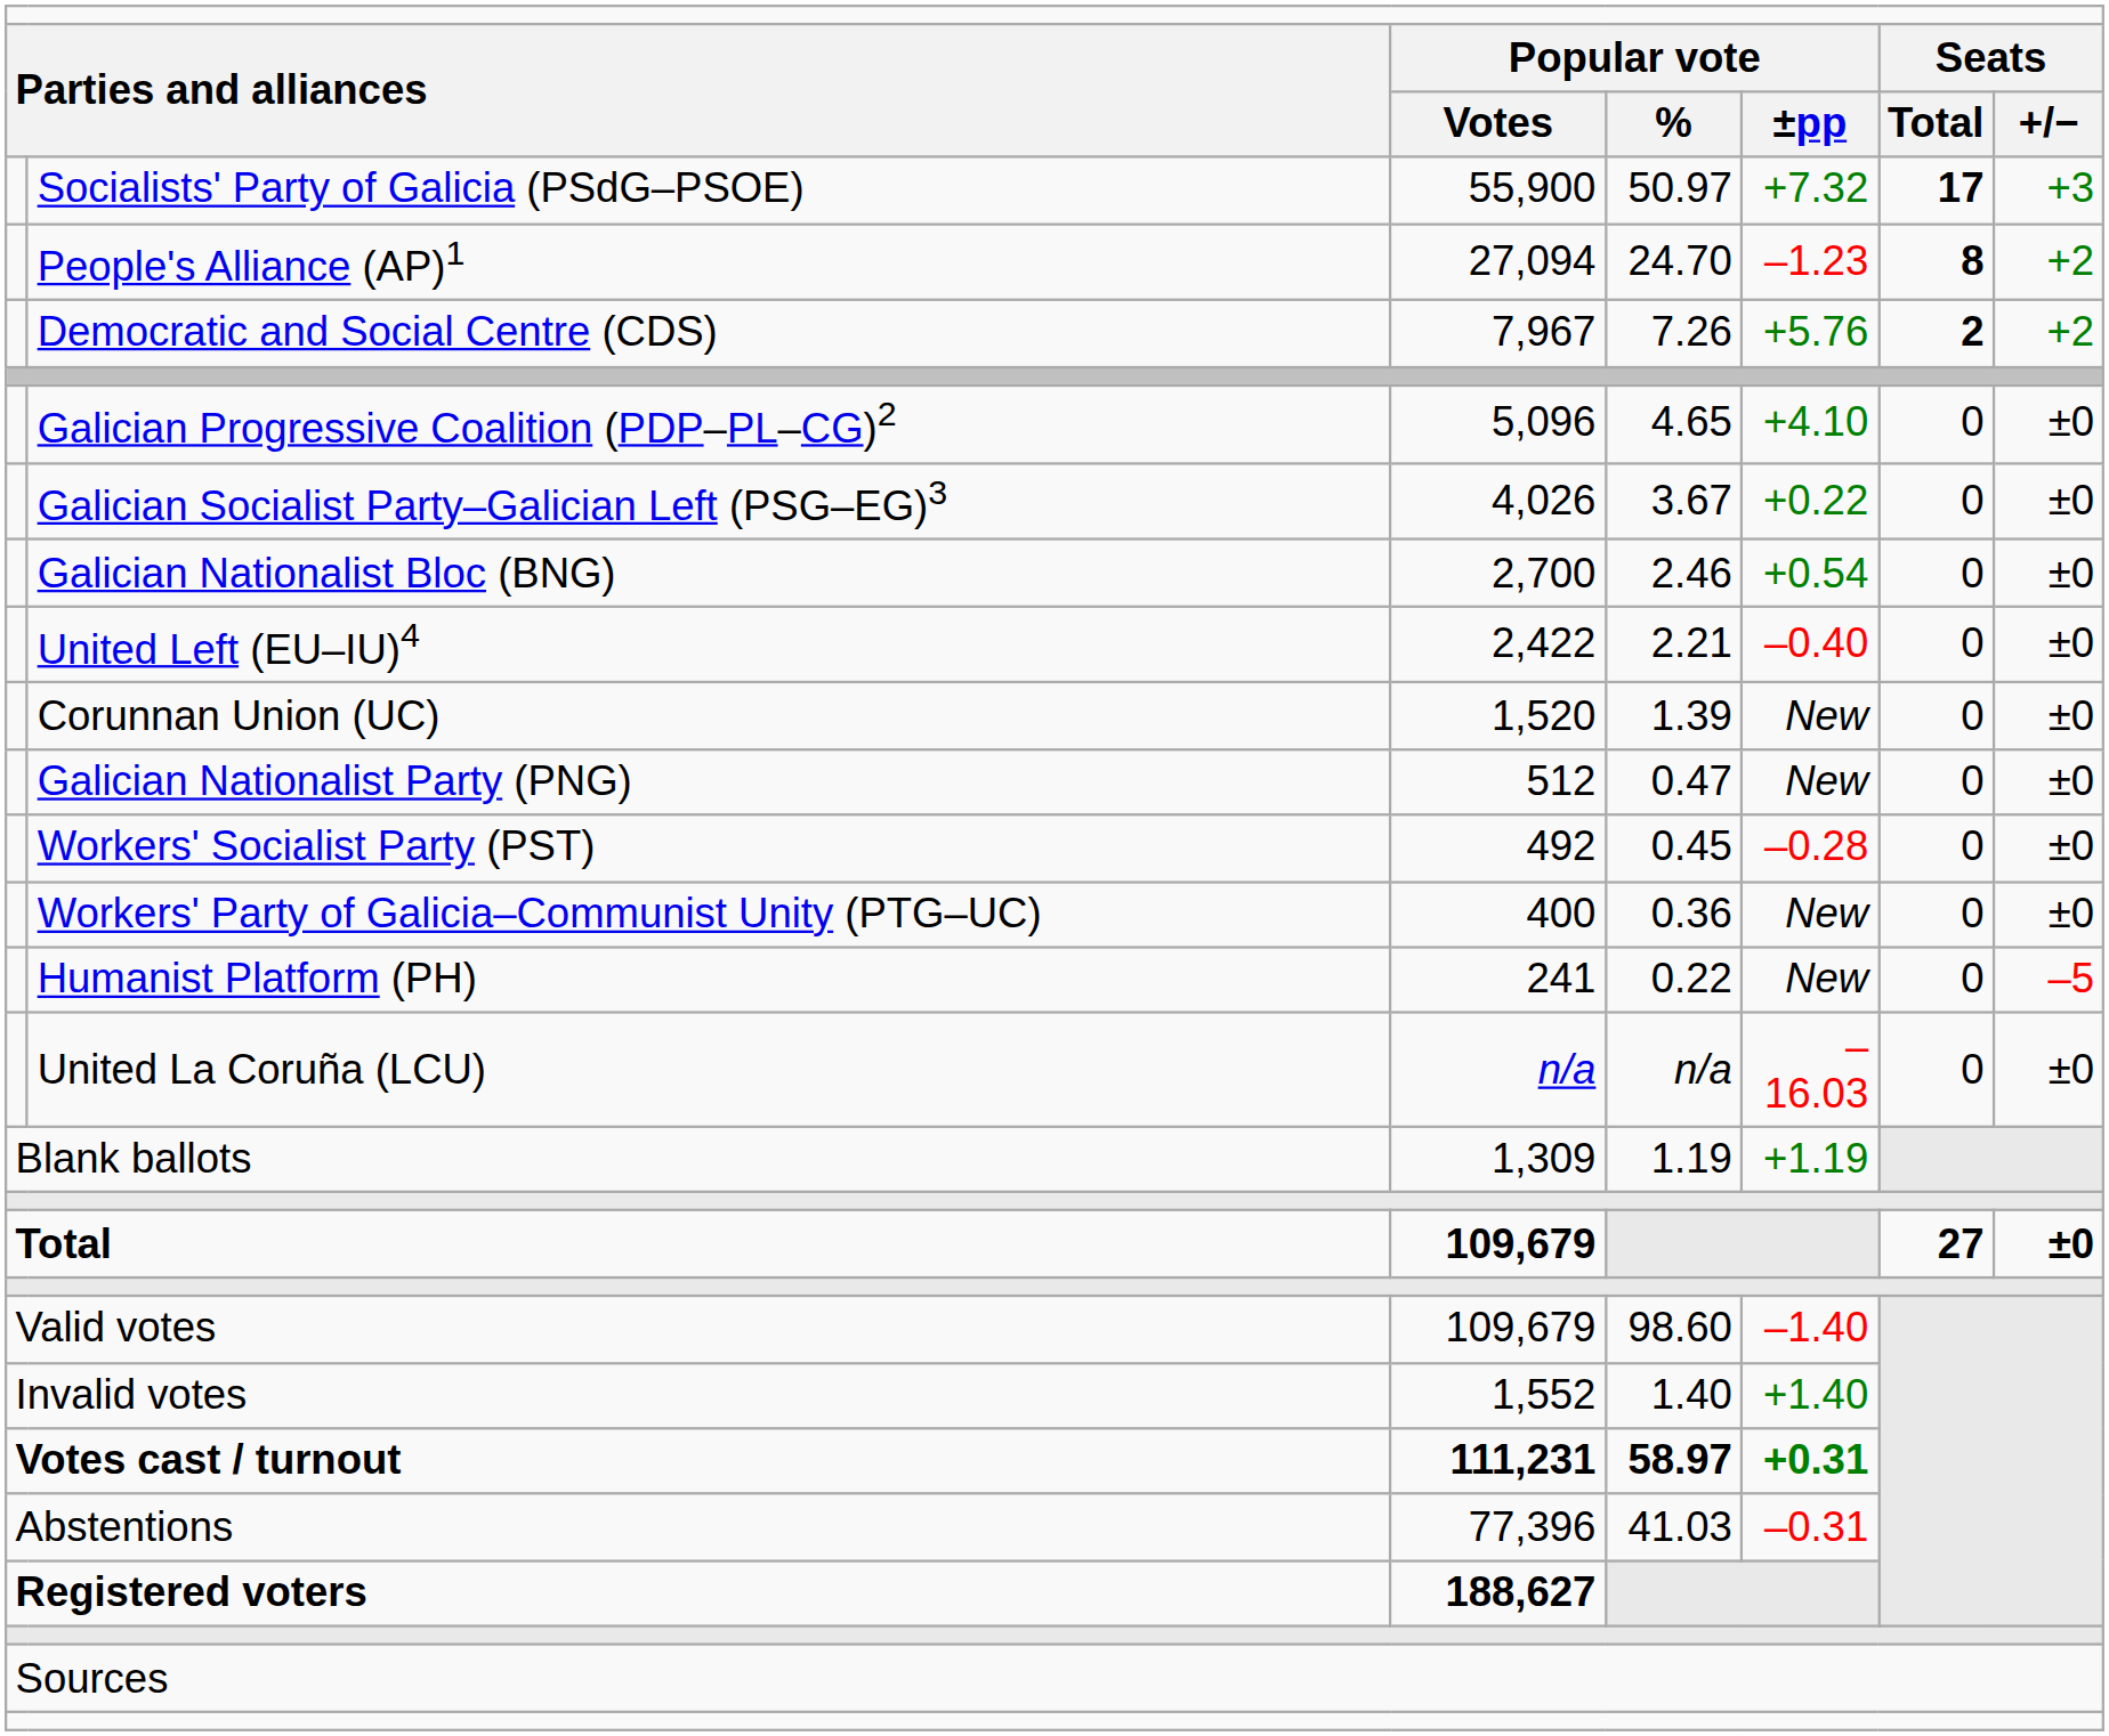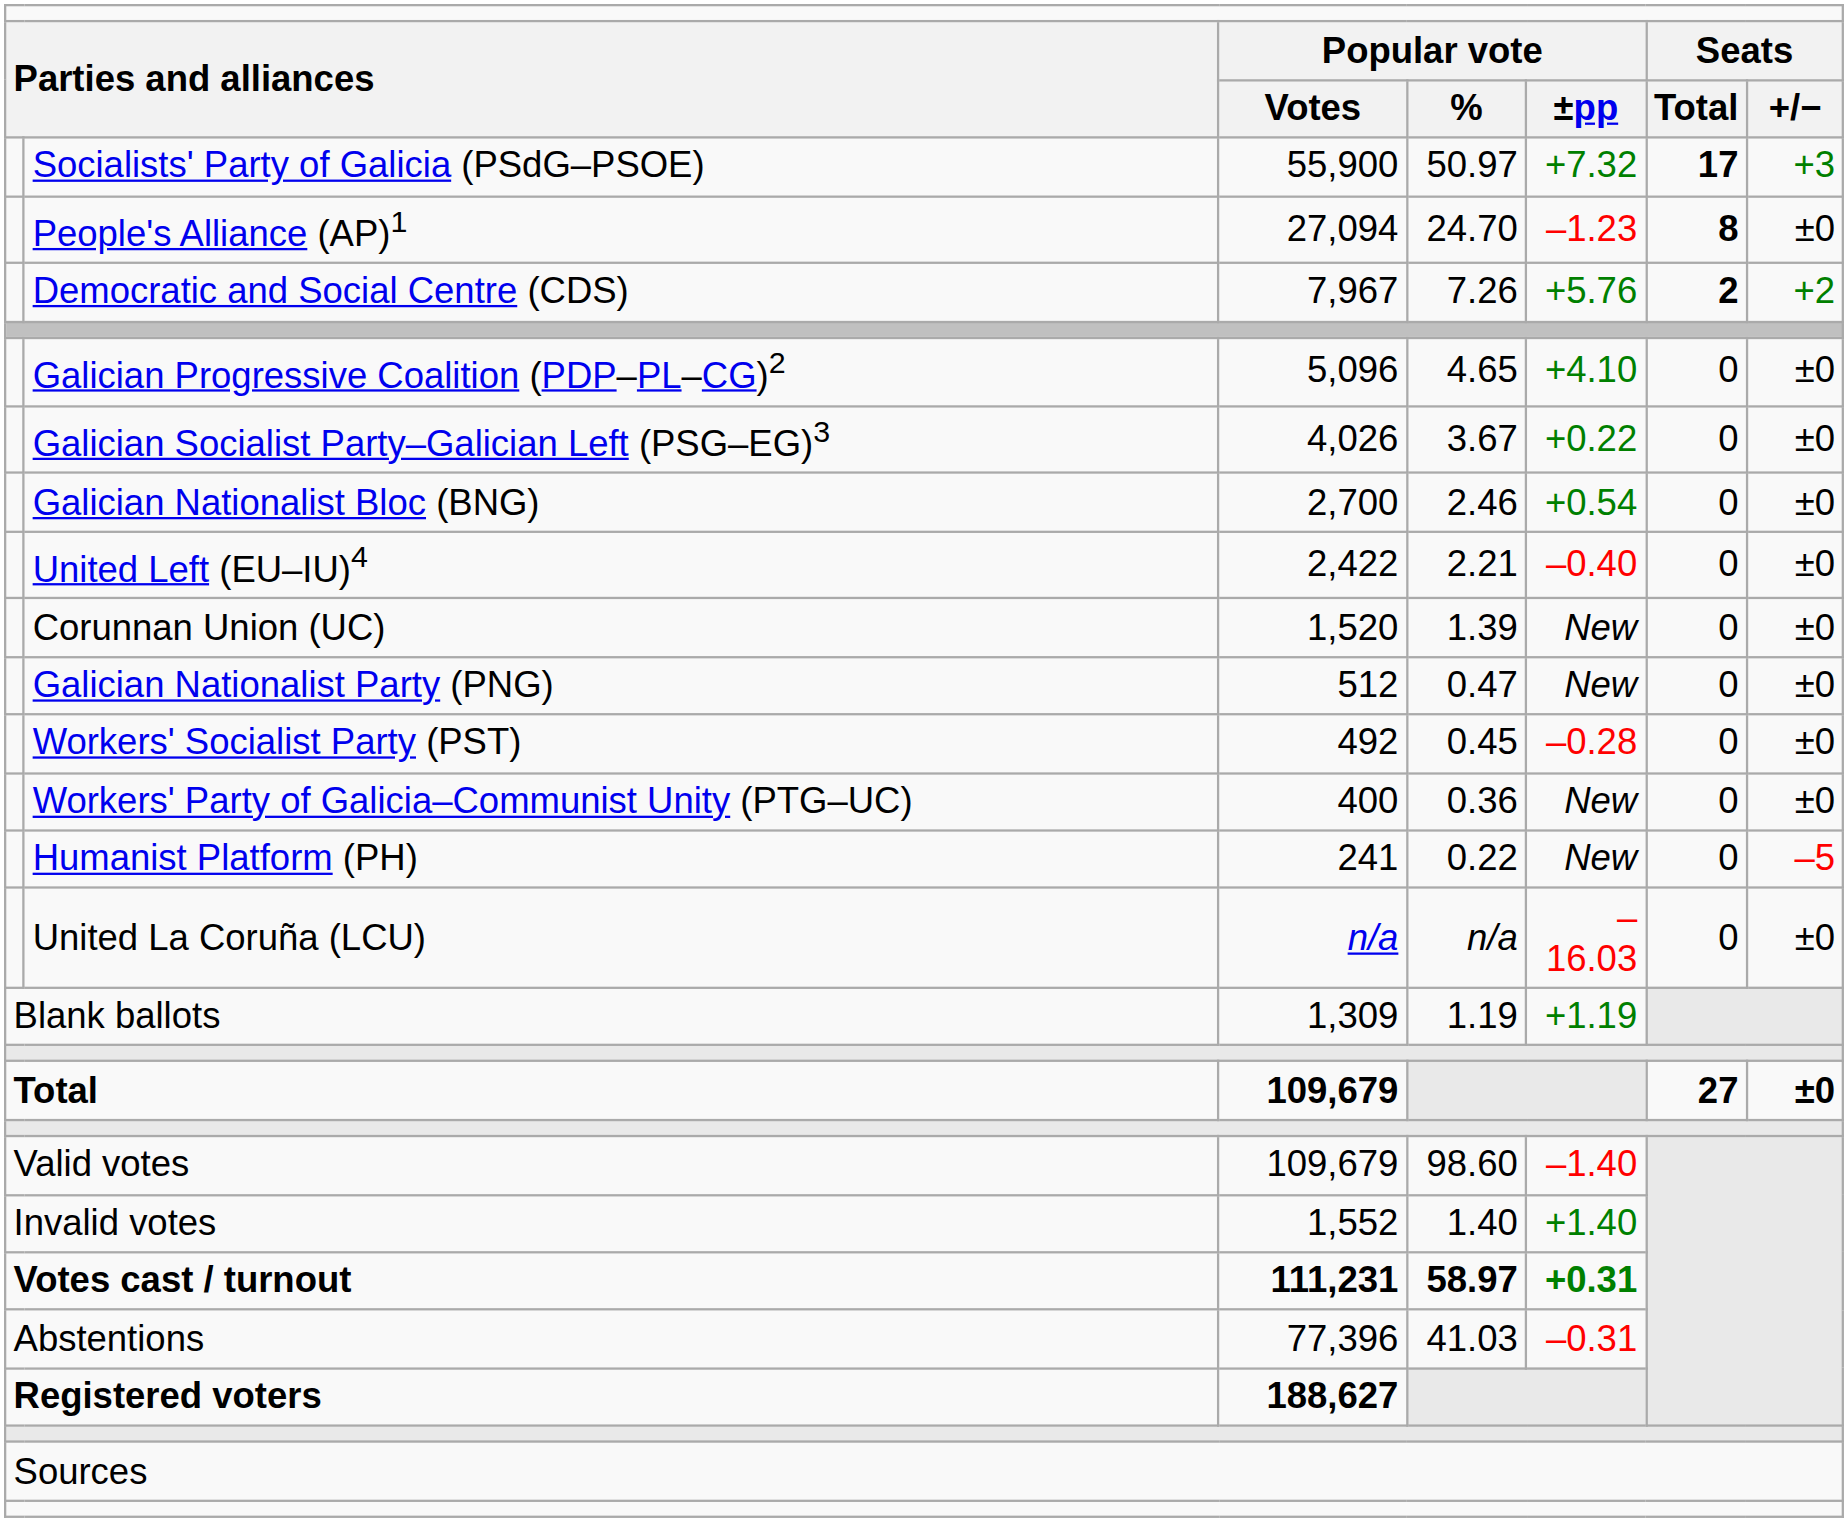People's Alliance (AP)1 | column 7: +2 -> ±0
